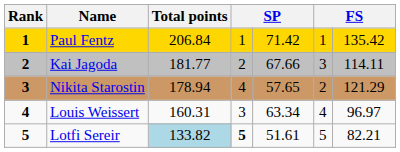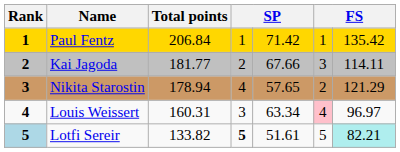Louis Weissert | column 6: no background -> pink background
Lotfi Sereir | Rank: no background -> lightblue background
Lotfi Sereir | Total points: lightblue background -> no background
Lotfi Sereir | column 7: no background -> paleturquoise background
